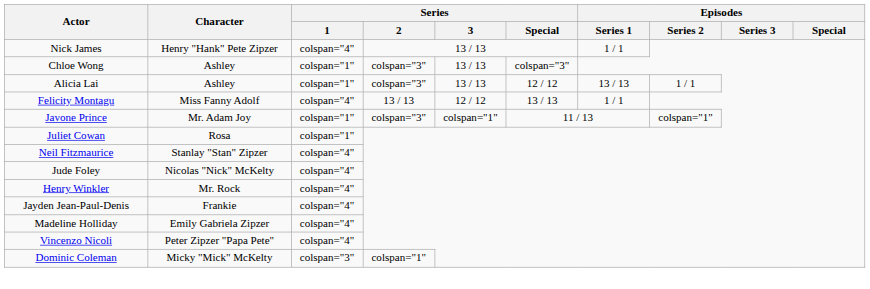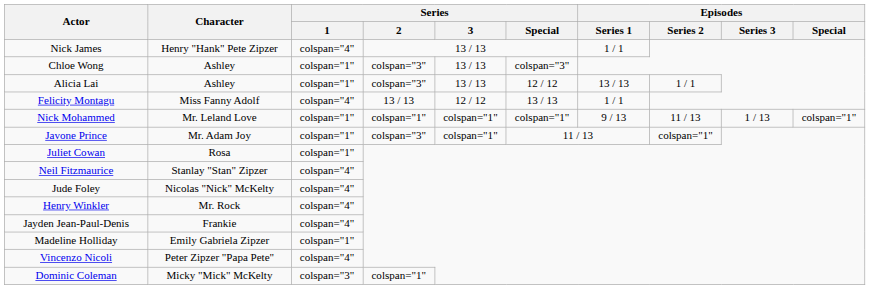+ row: Nick Mohammed | Mr. Leland Love | colspan="1" | colspan="1" | colspan="1" | colspan="1" | 9 / 13 | 11 / 13 | 1 / 13 | colspan="1"
Madeline Holliday | Series / 1: colspan="4" -> colspan="1"
